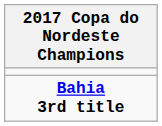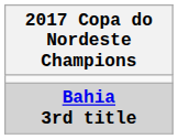row 3 | column 1: no background -> lightgrey background
